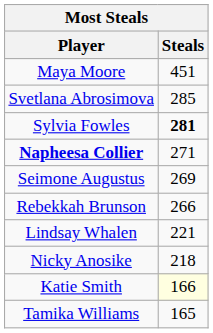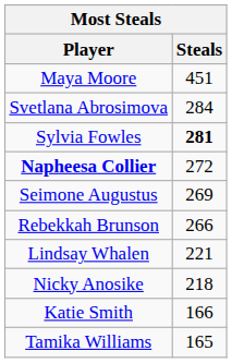Svetlana Abrosimova | Steals: 285 -> 284
Napheesa Collier | Steals: 271 -> 272
Katie Smith | Steals: lightyellow background -> no background
